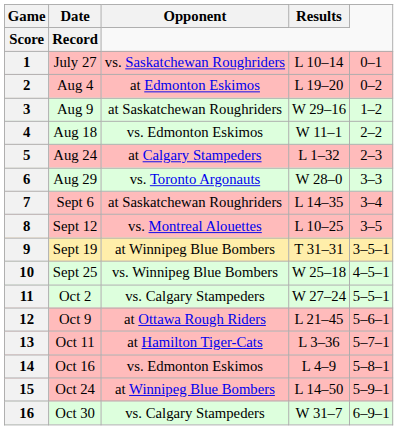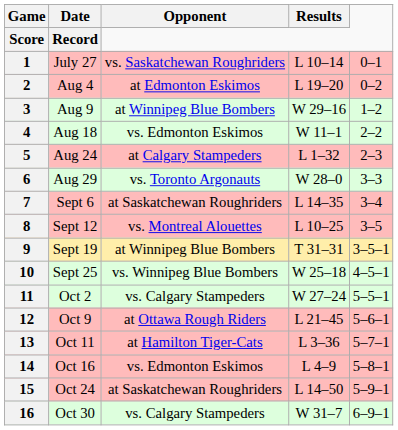3 | Opponent: at Saskatchewan Roughriders -> at Winnipeg Blue Bombers
15 | Opponent: at Winnipeg Blue Bombers -> at Saskatchewan Roughriders
